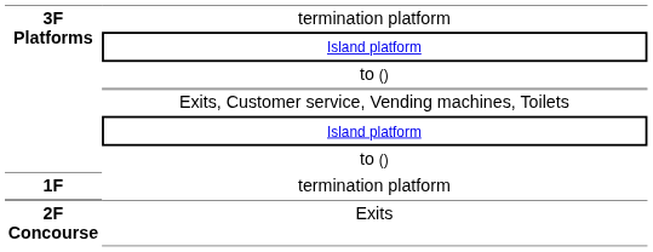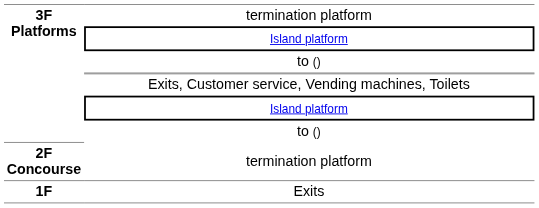row 7 | column 1: 1F -> 2F Concourse
row 8 | column 1: 2F Concourse -> 1F
